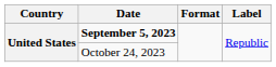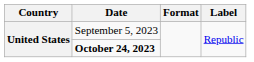September 5, 2023 | Date: bold -> normal
October 24, 2023 | Date: normal -> bold
